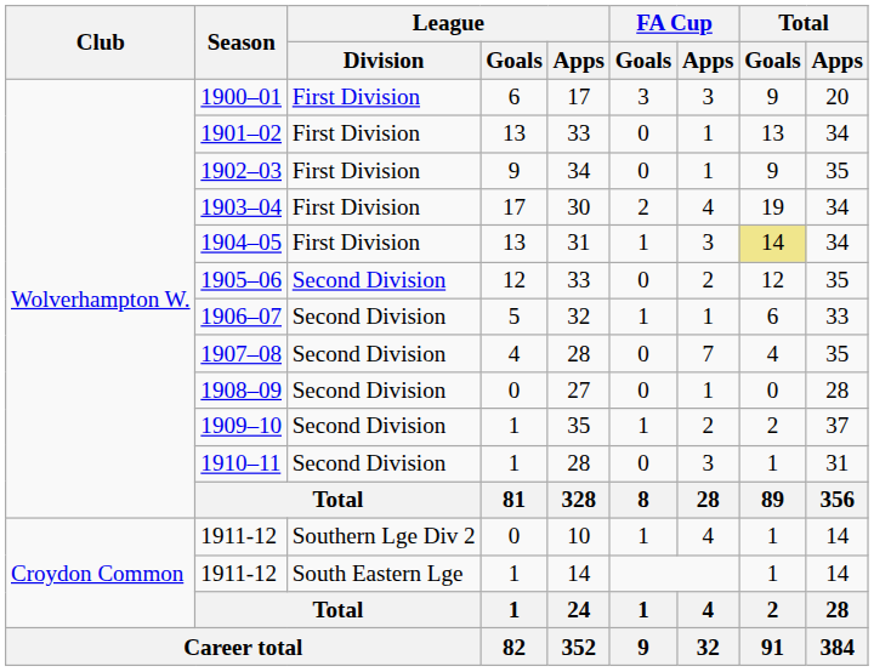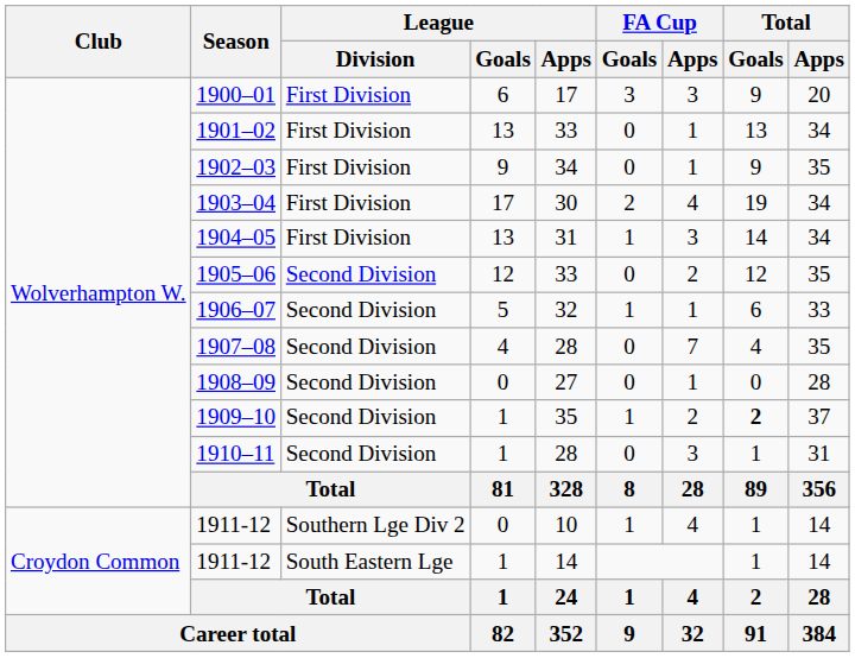1904–05 | Total / Goals: khaki background -> no background
1909–10 | Total / Goals: normal -> bold
